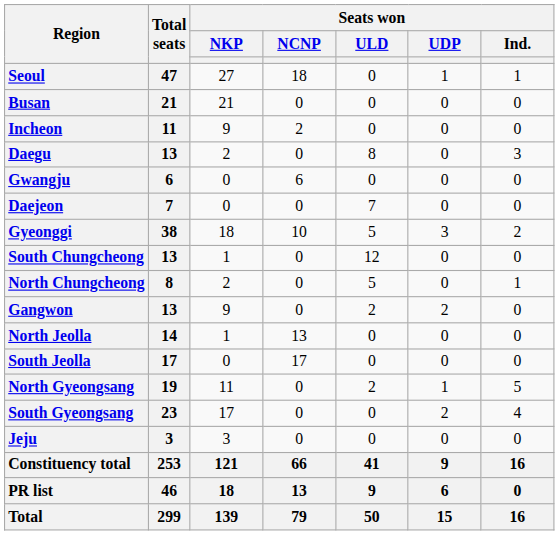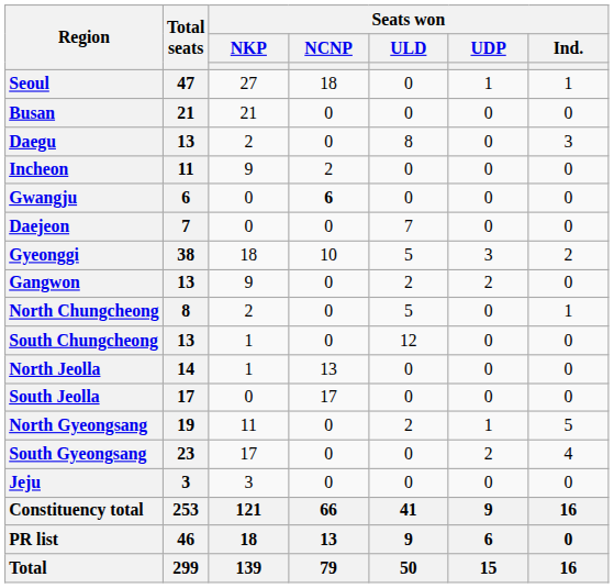rows swapped: Daegu <-> Incheon
Gwangju | Seats won / NCNP: normal -> bold
rows swapped: Gangwon <-> South Chungcheong
